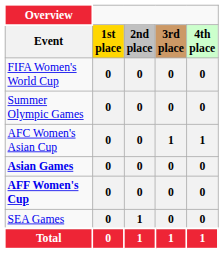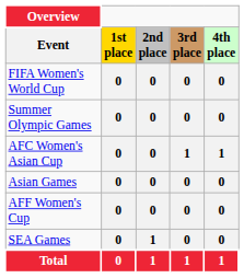Asian Games | Overview / Event: bold -> normal
AFF Women's Cup | Overview / Event: bold -> normal
